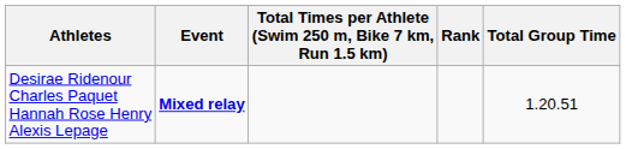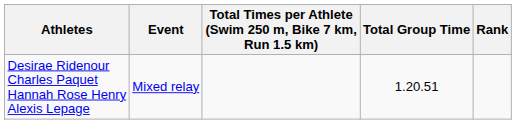columns swapped: Total Group Time <-> Rank
row 2 | Event: bold -> normal
